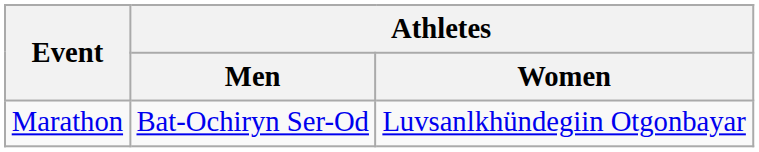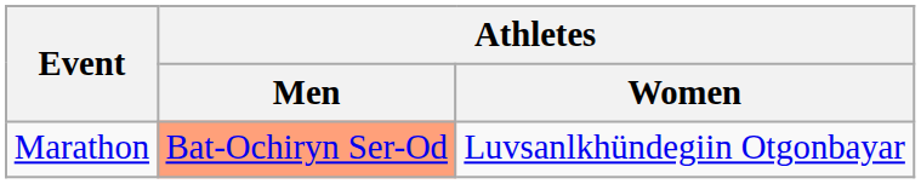Marathon | Athletes / Men: no background -> lightsalmon background
